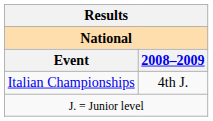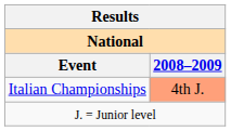Italian Championships | 2008–2009: no background -> lightsalmon background
